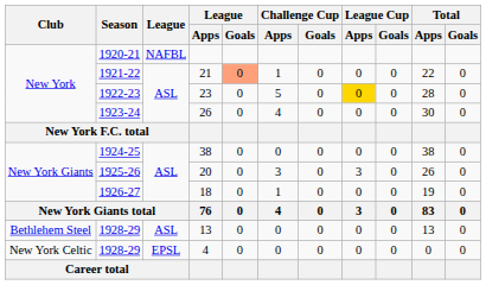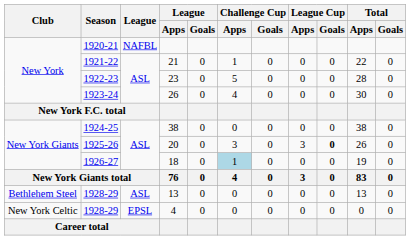21 | League / Goals: lightsalmon background -> no background
23 | League Cup / Apps: gold background -> no background
20 | League Cup / Goals: normal -> bold
18 | Challenge Cup / Apps: no background -> lightblue background
